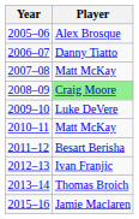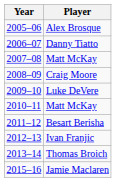row 5 | Player: lightgreen background -> no background
